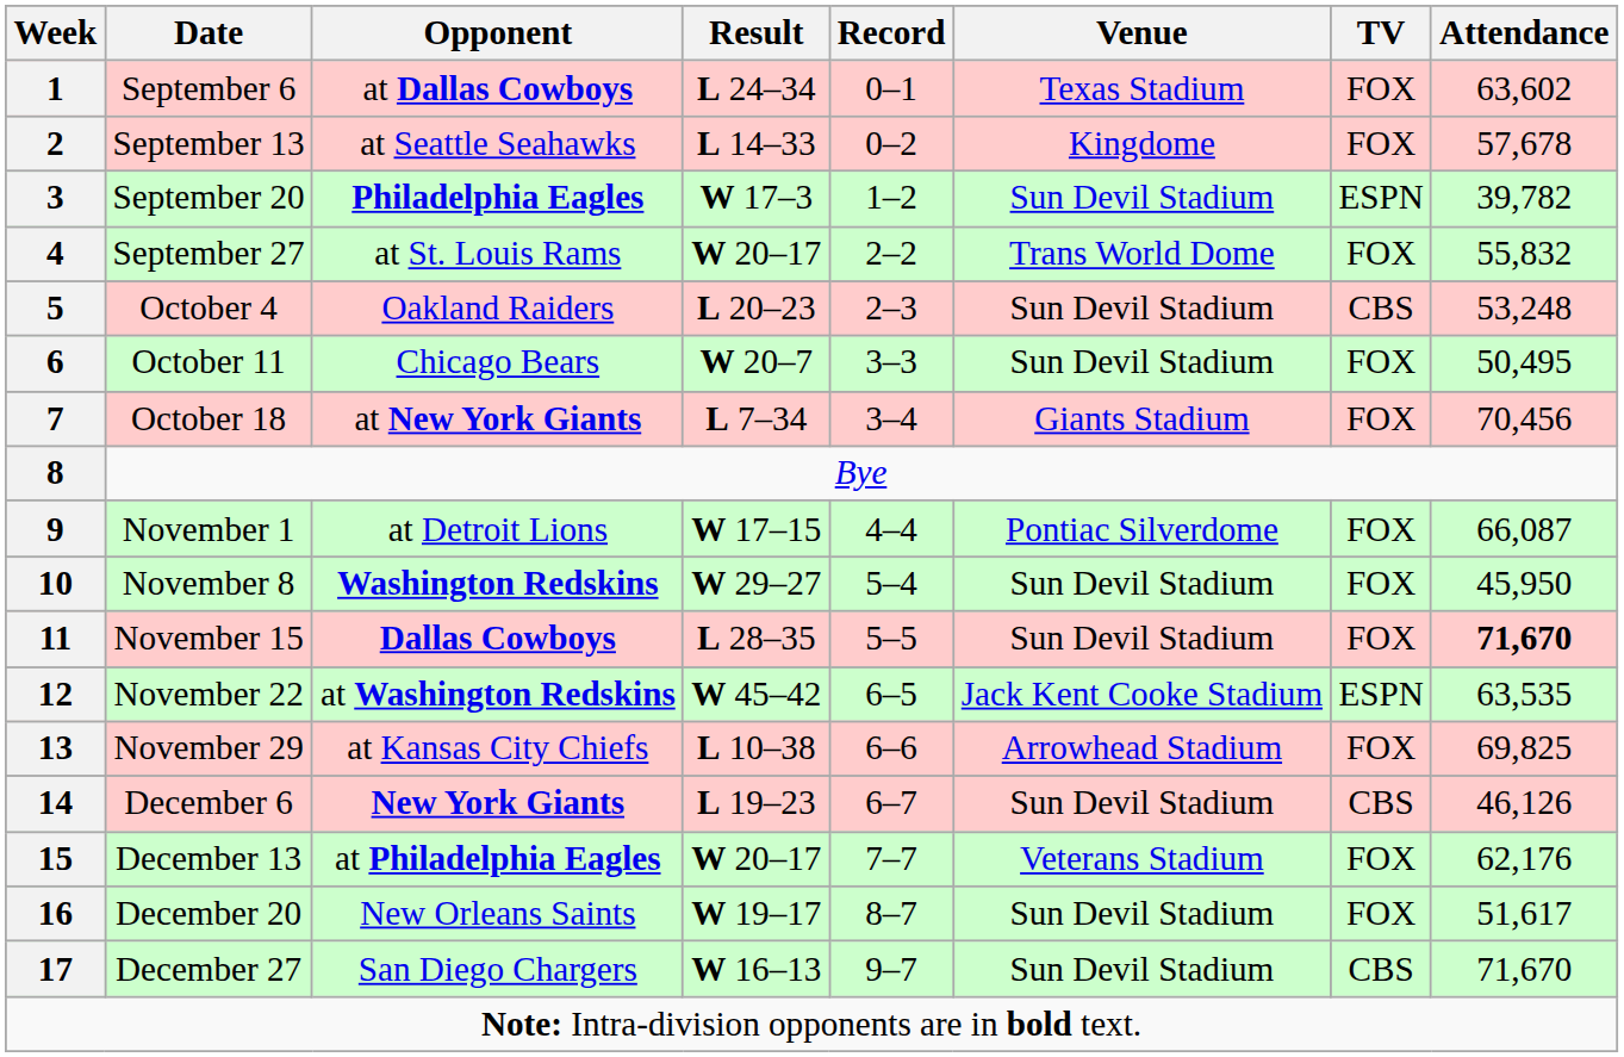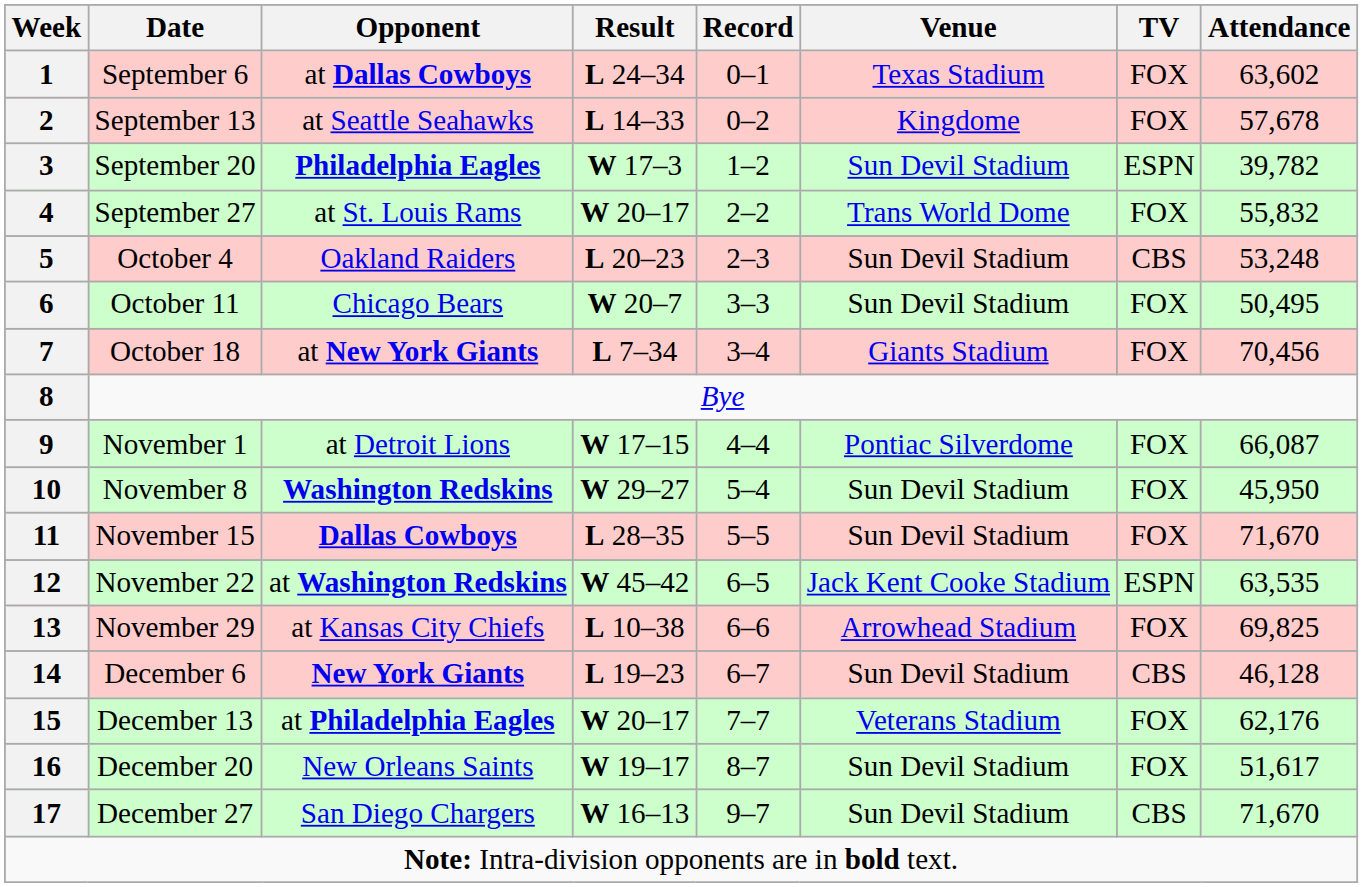11 | Attendance: bold -> normal
14 | Attendance: 46,126 -> 46,128
